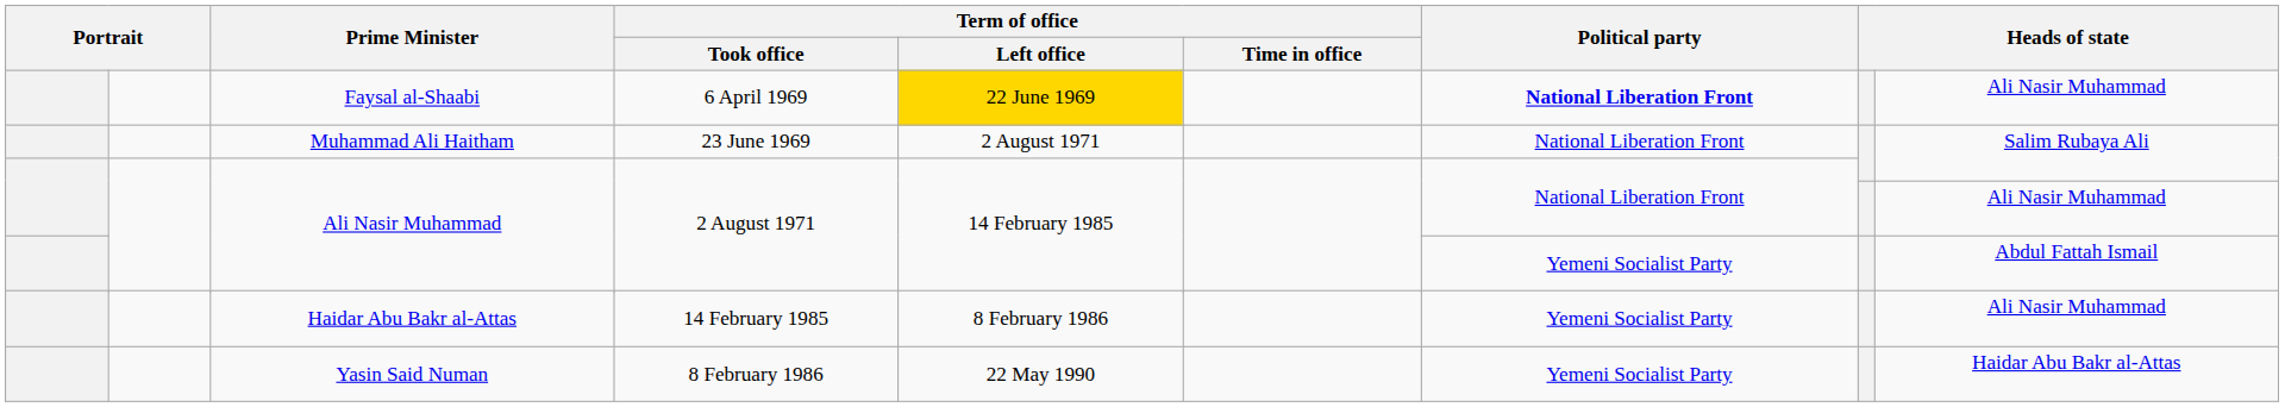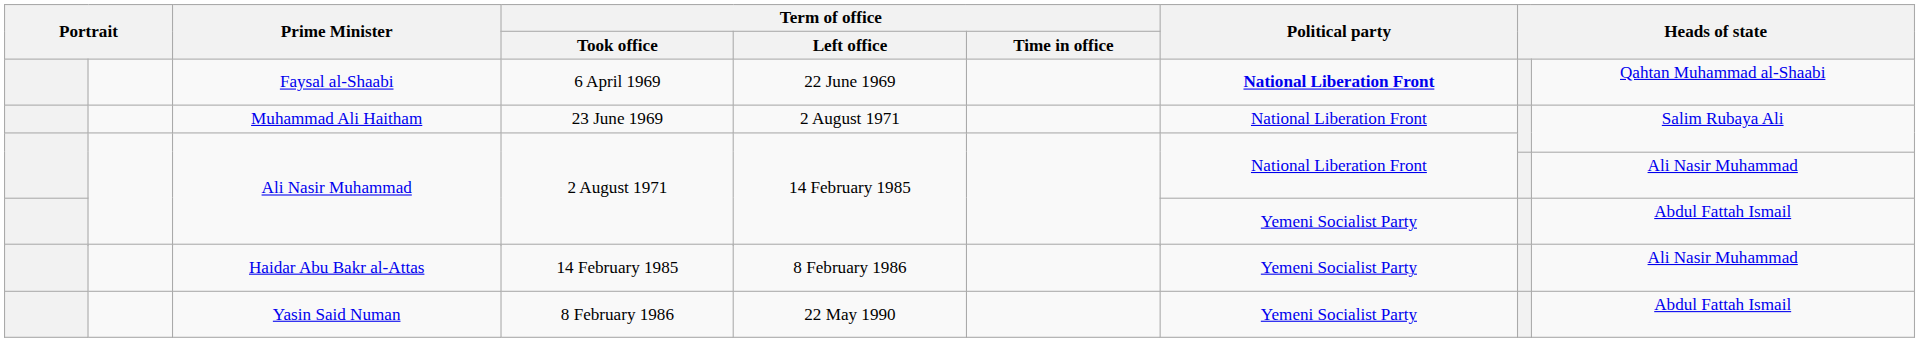Faysal al-Shaabi | Term of office / Left office: gold background -> no background
Faysal al-Shaabi | column 9: Ali Nasir Muhammad -> Qahtan Muhammad al-Shaabi
Yasin Said Numan | column 9: Haidar Abu Bakr al-Attas -> Abdul Fattah Ismail
